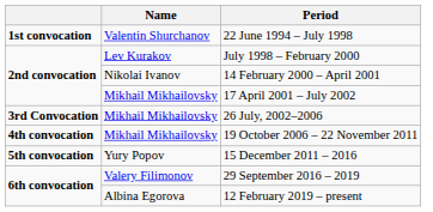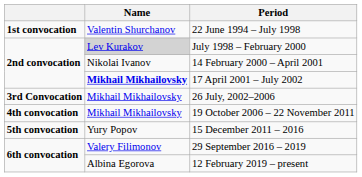July 1998 – February 2000 | Name: no background -> lightgrey background
17 April 2001 – July 2002 | Name: normal -> bold
